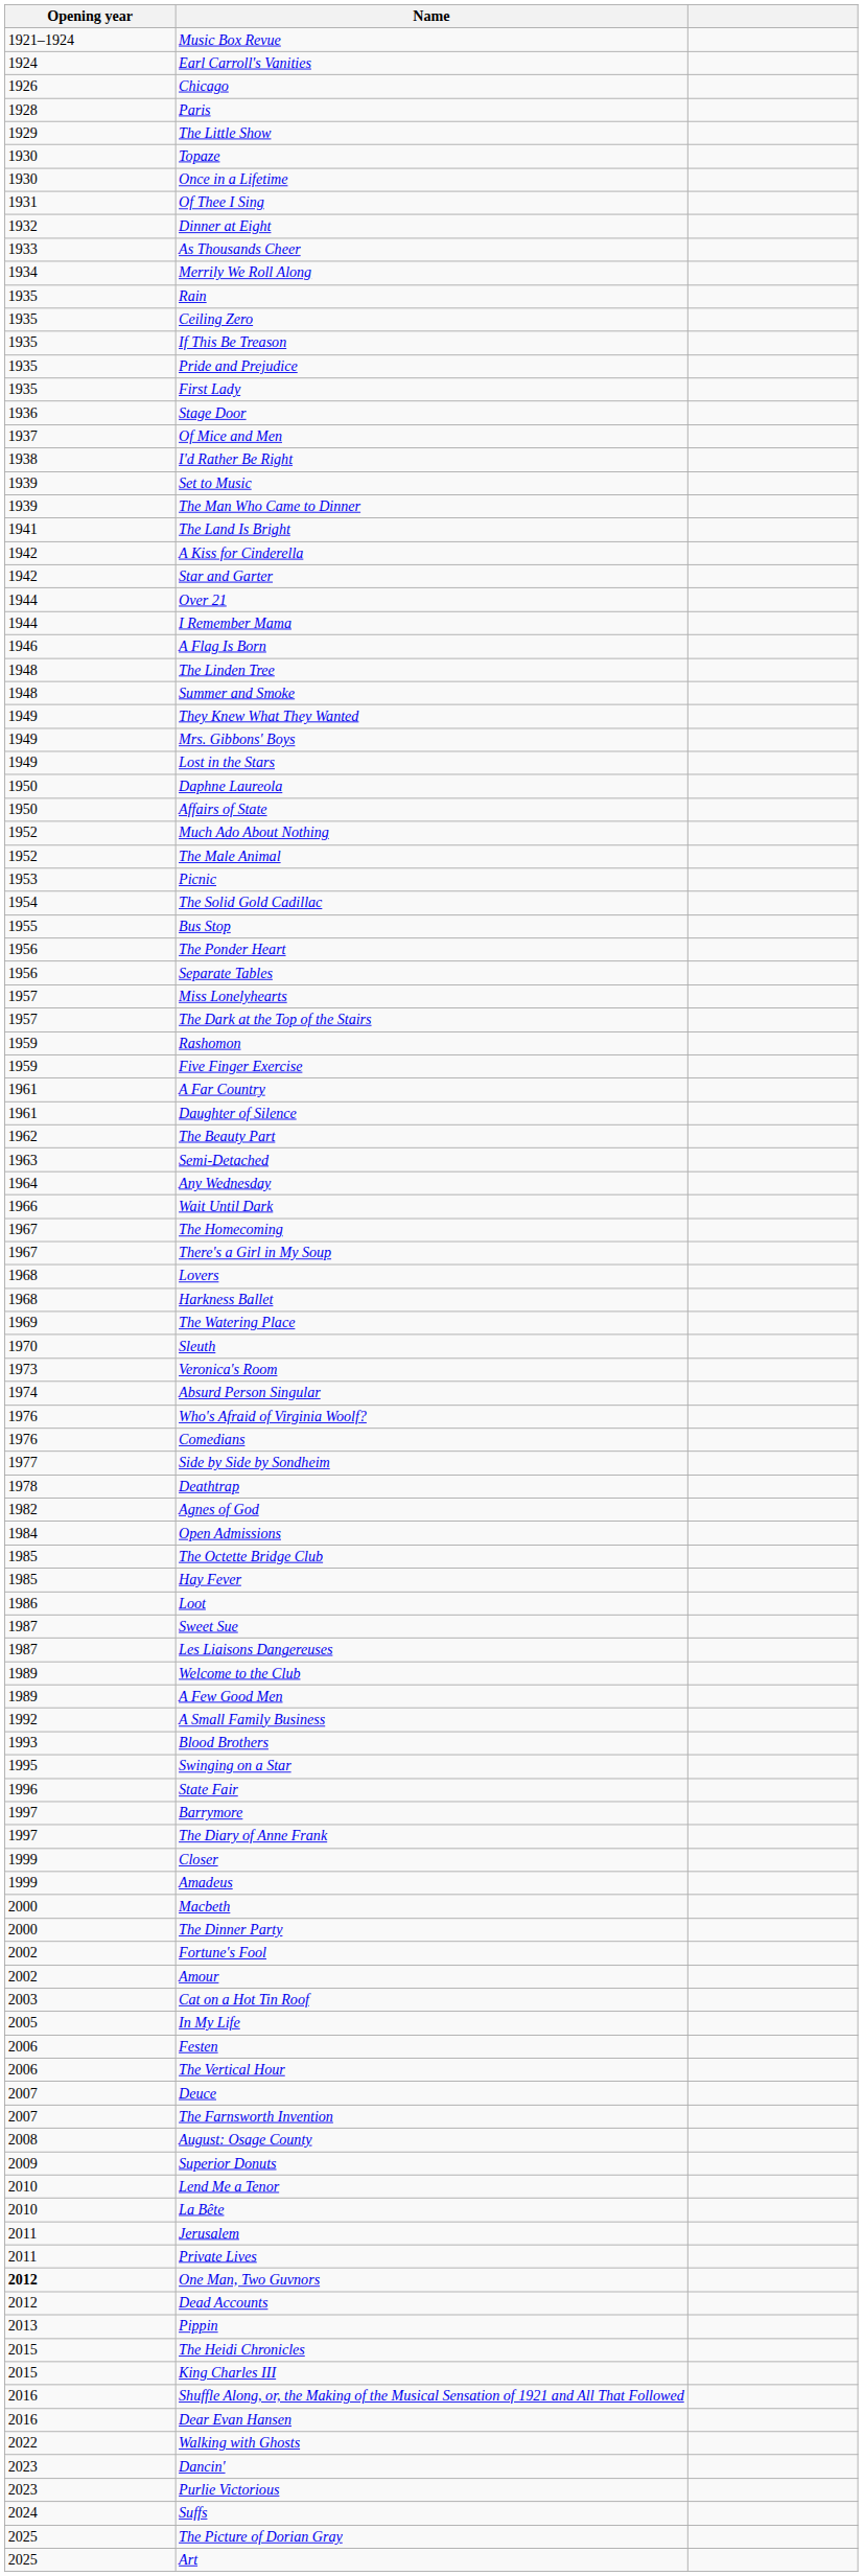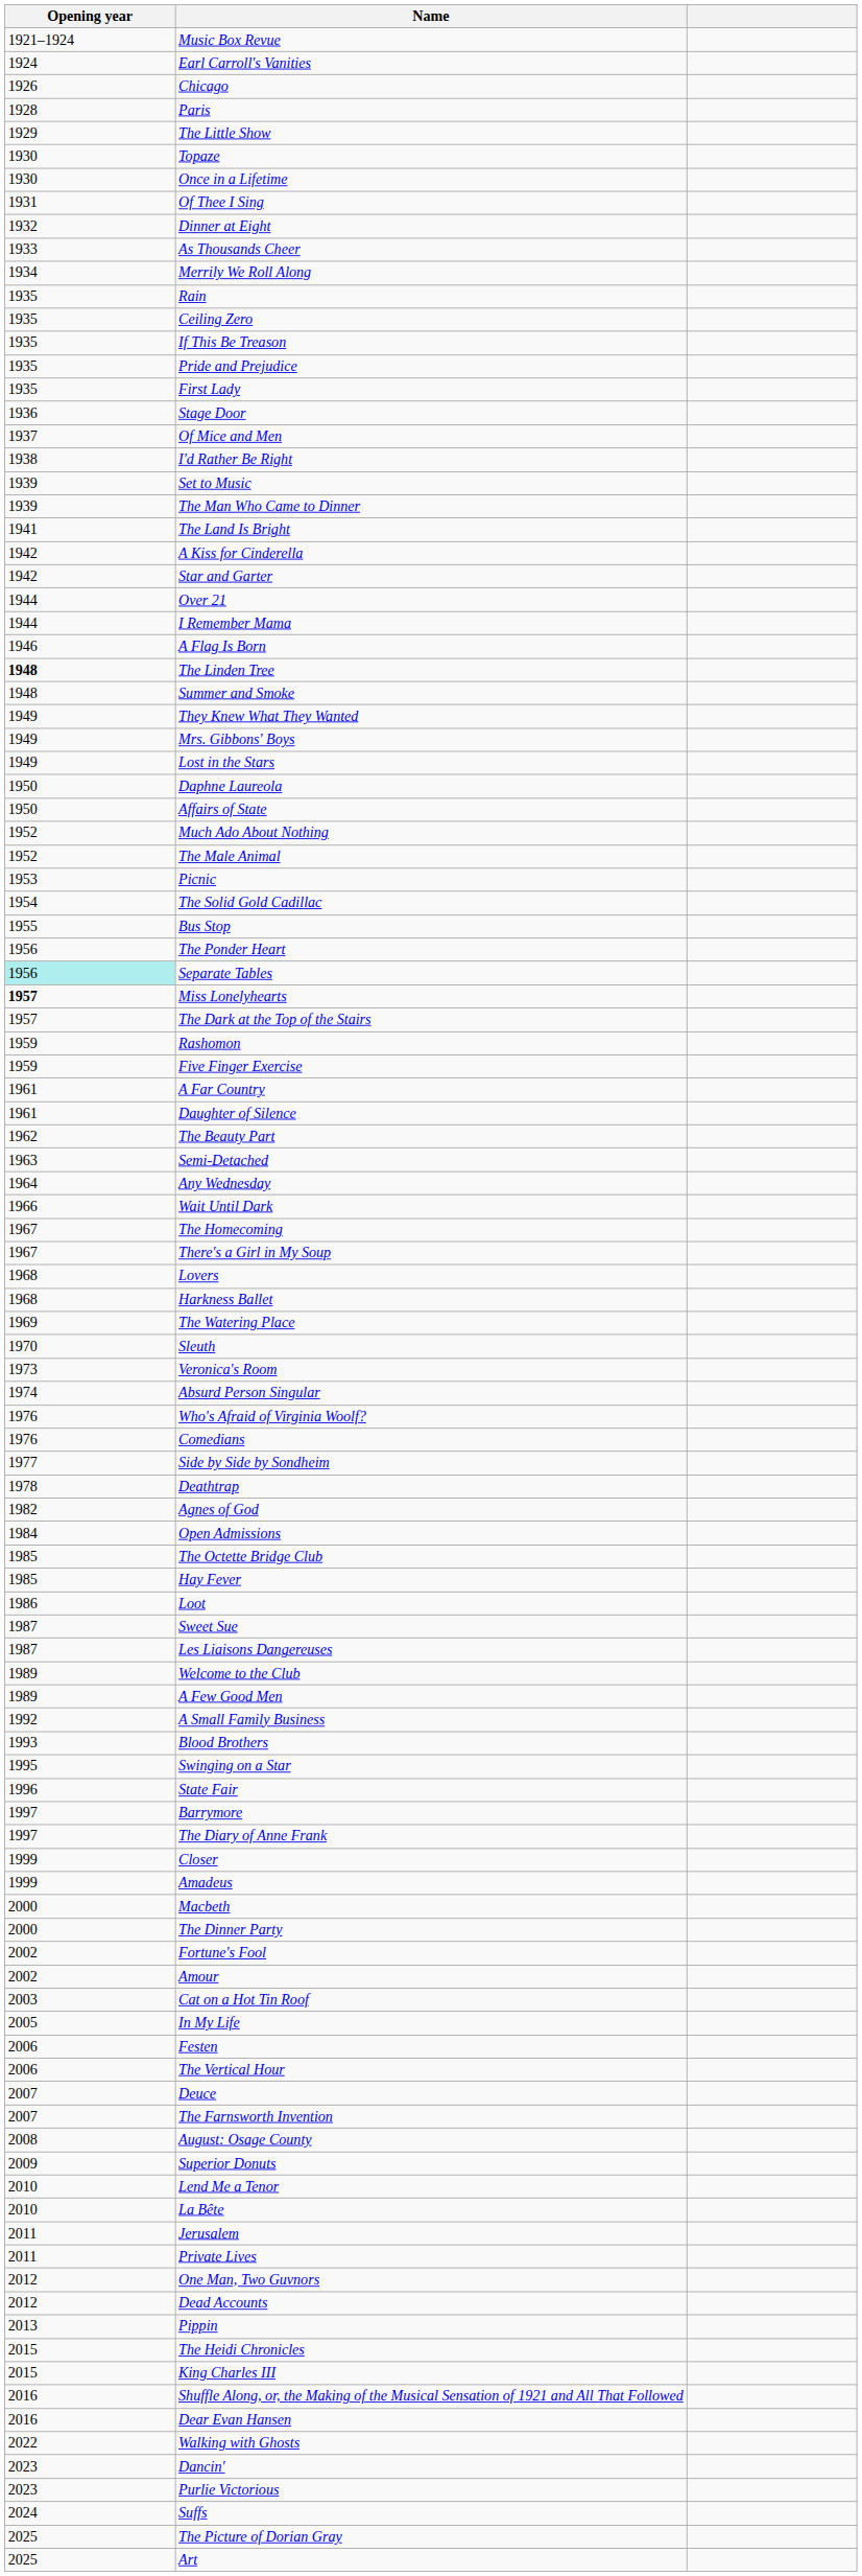The Linden Tree | Opening year: normal -> bold
Separate Tables | Opening year: no background -> paleturquoise background
Miss Lonelyhearts | Opening year: normal -> bold
One Man, Two Guvnors | Opening year: bold -> normal
